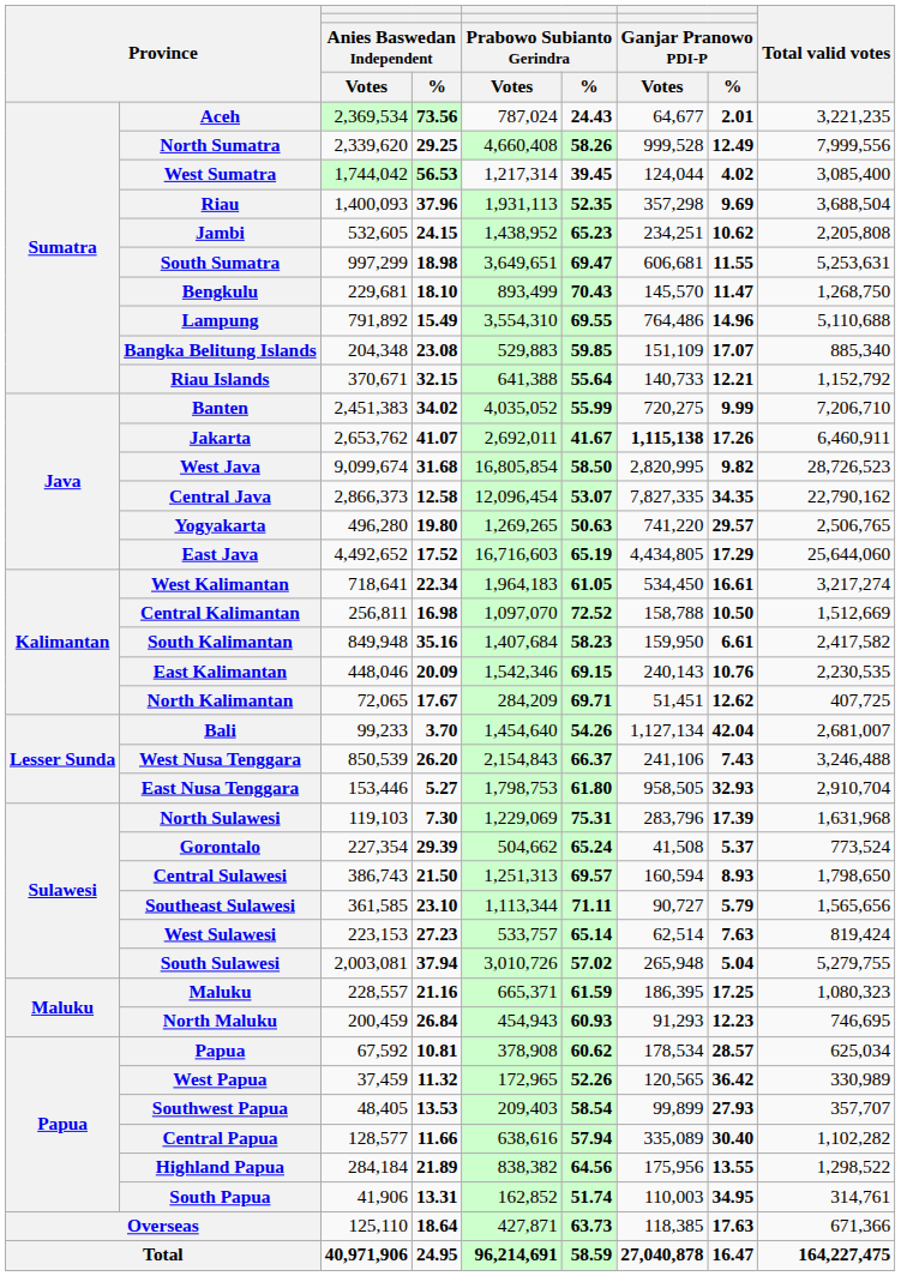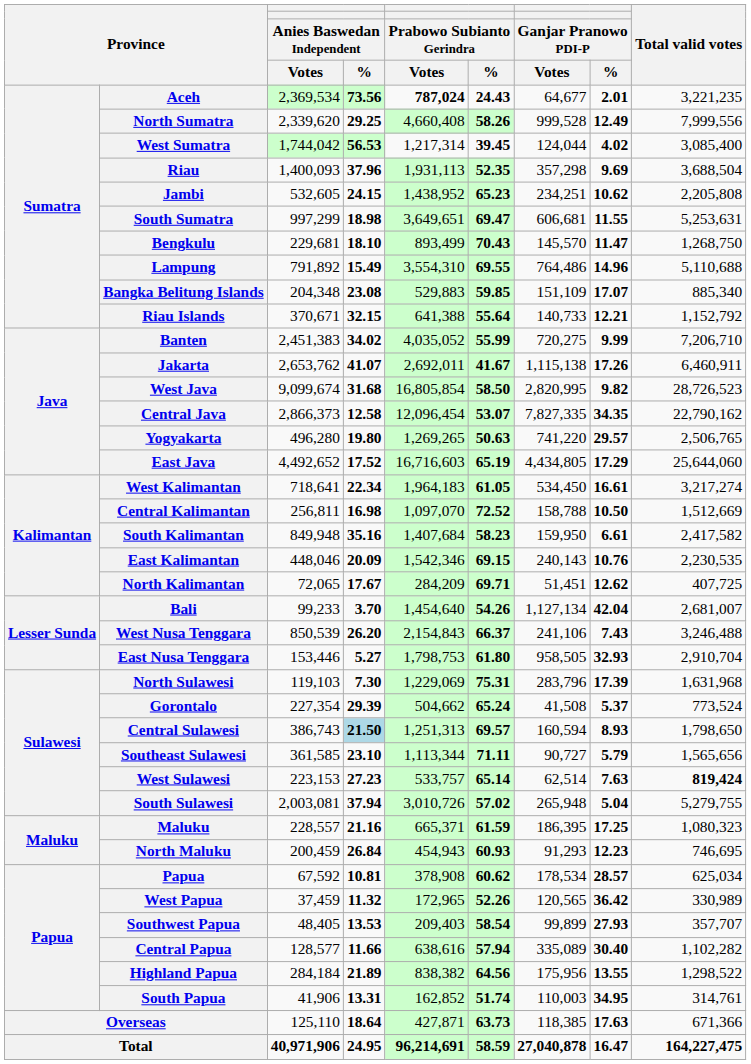Aceh | Prabowo Subianto Gerindra / Votes: normal -> bold
Jakarta | Ganjar Pranowo PDI-P / Votes: bold -> normal
Central Sulawesi | Anies Baswedan Independent / %: no background -> lightblue background
West Sulawesi | Total valid votes: normal -> bold
